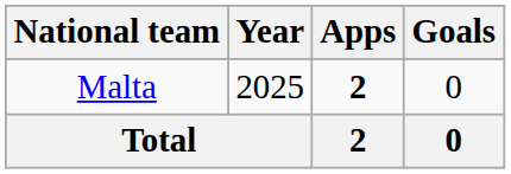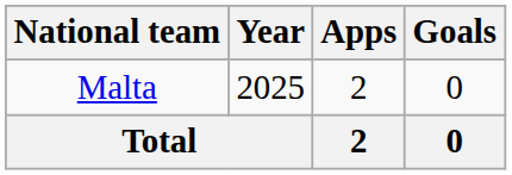Malta | Apps: bold -> normal
